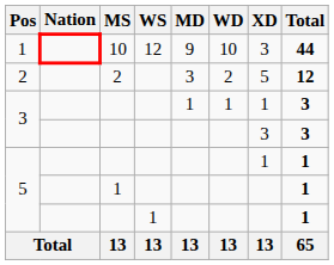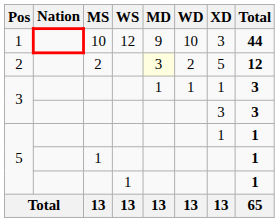row 3 | MD: no background -> lightyellow background
